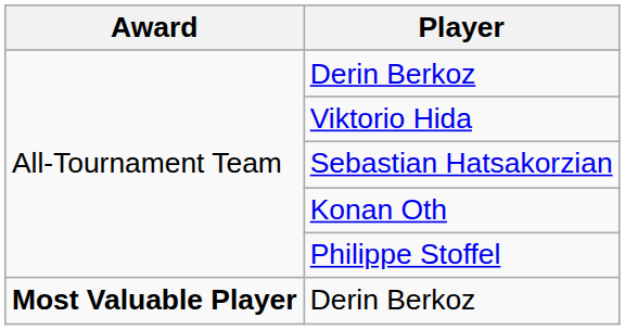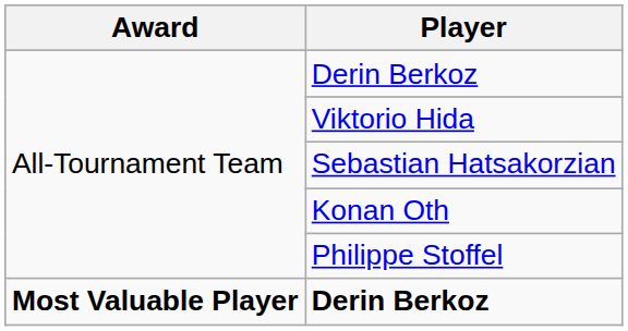row 7 | Player: normal -> bold
